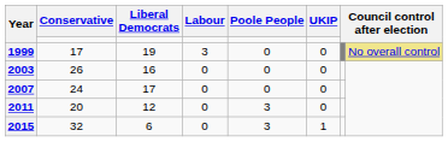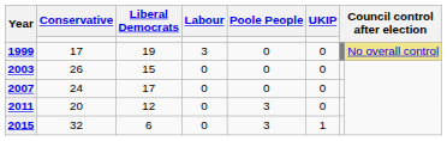2003 | Liberal Democrats: 16 -> 15
